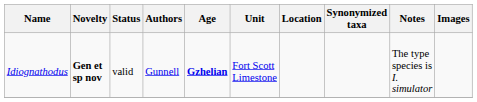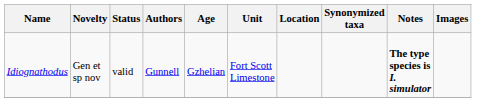Idiognathodus | Novelty: bold -> normal
Idiognathodus | Age: bold -> normal
Idiognathodus | Notes: normal -> bold
